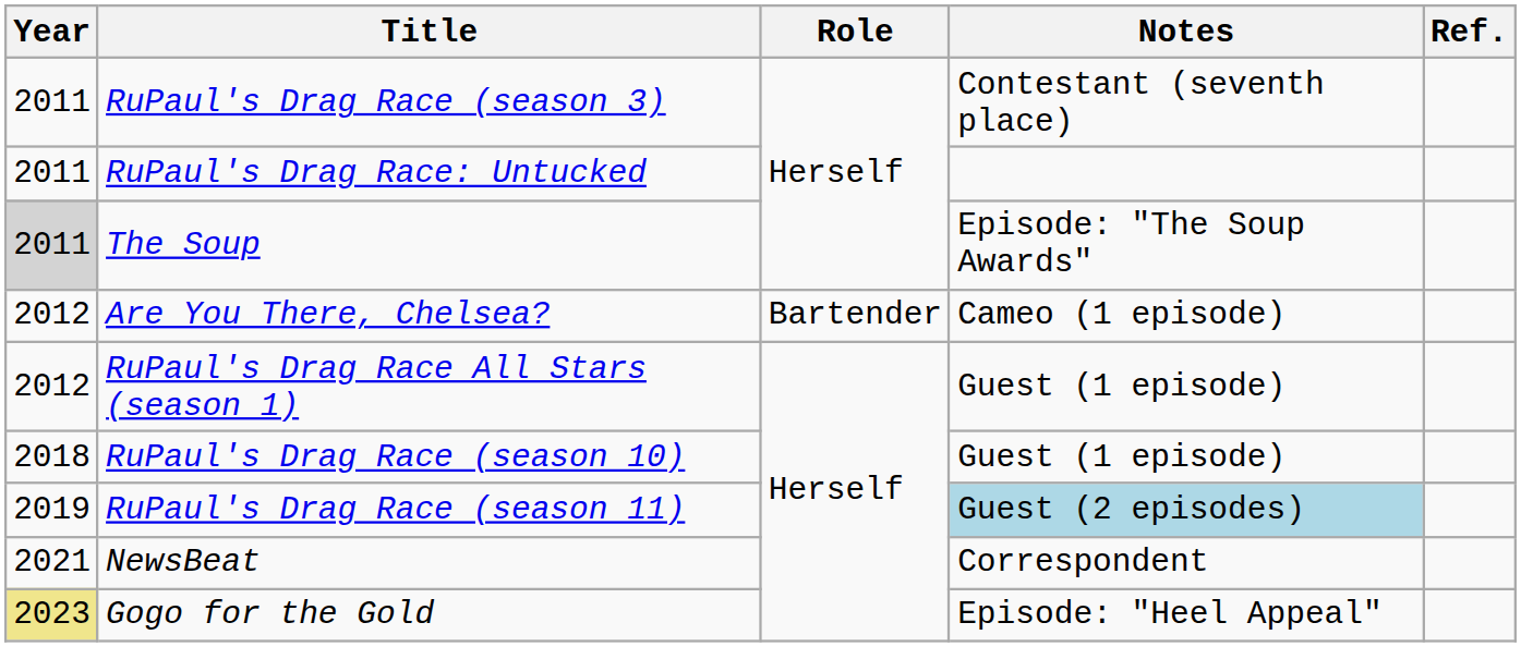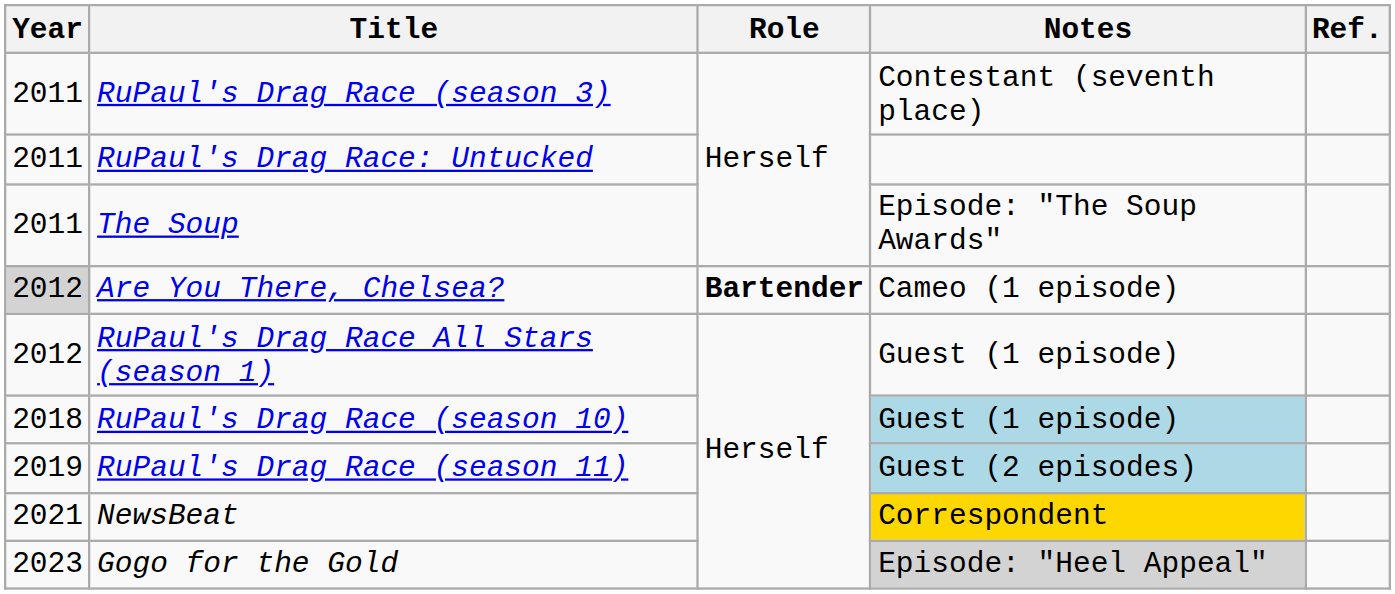The Soup | Year: lightgrey background -> no background
Are You There, Chelsea? | Year: no background -> lightgrey background
Are You There, Chelsea? | Role: normal -> bold
RuPaul's Drag Race (season 10) | Notes: no background -> lightblue background
NewsBeat | Notes: no background -> gold background
Gogo for the Gold | Year: khaki background -> no background
Gogo for the Gold | Notes: no background -> lightgrey background
